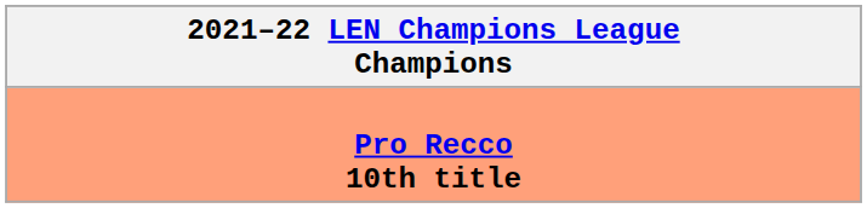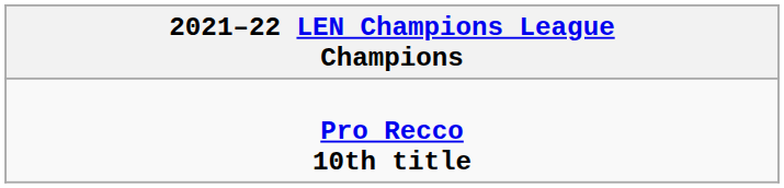row 2 | column 1: lightsalmon background -> no background
